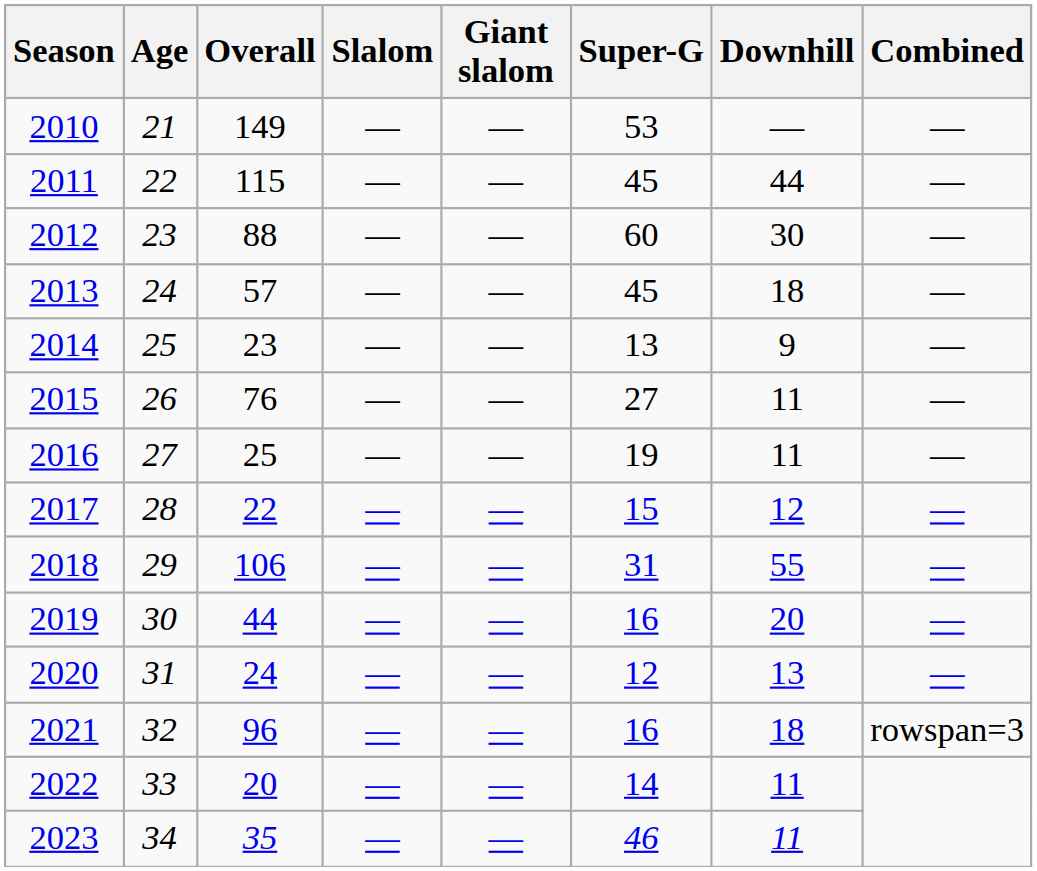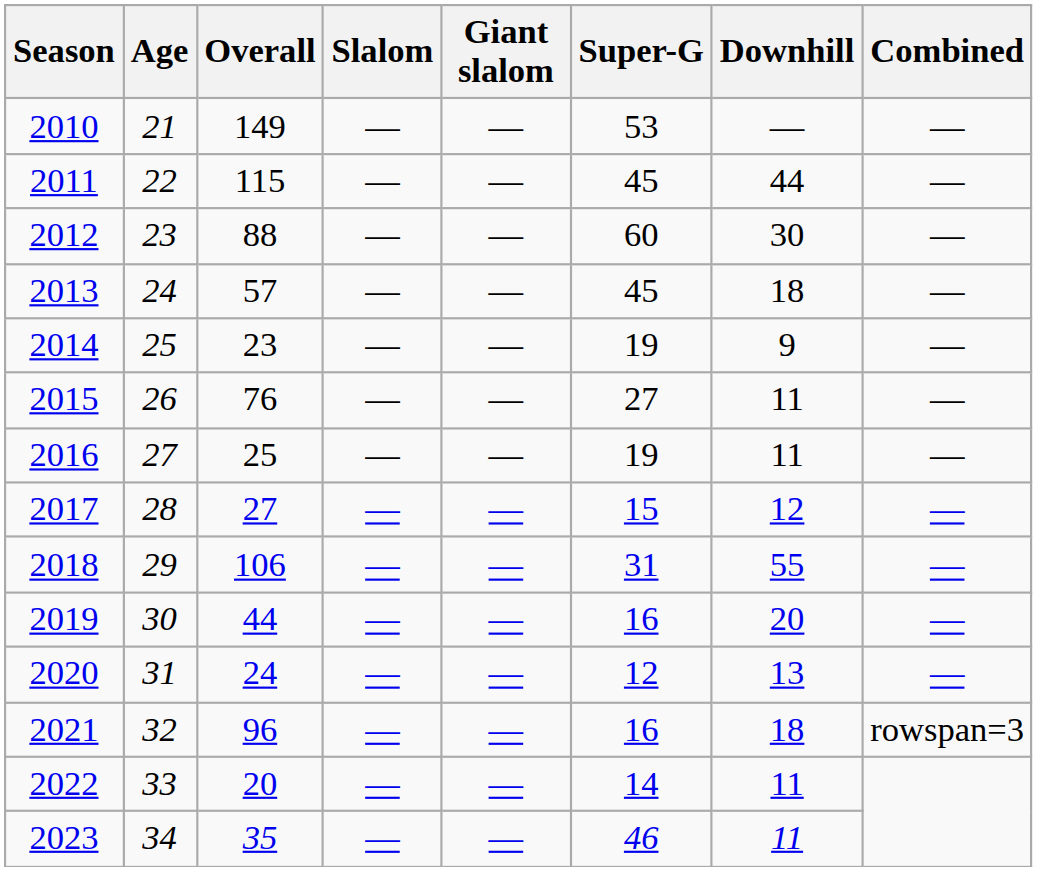2014 | Super-G: 13 -> 19
2017 | Overall: 22 -> 27
